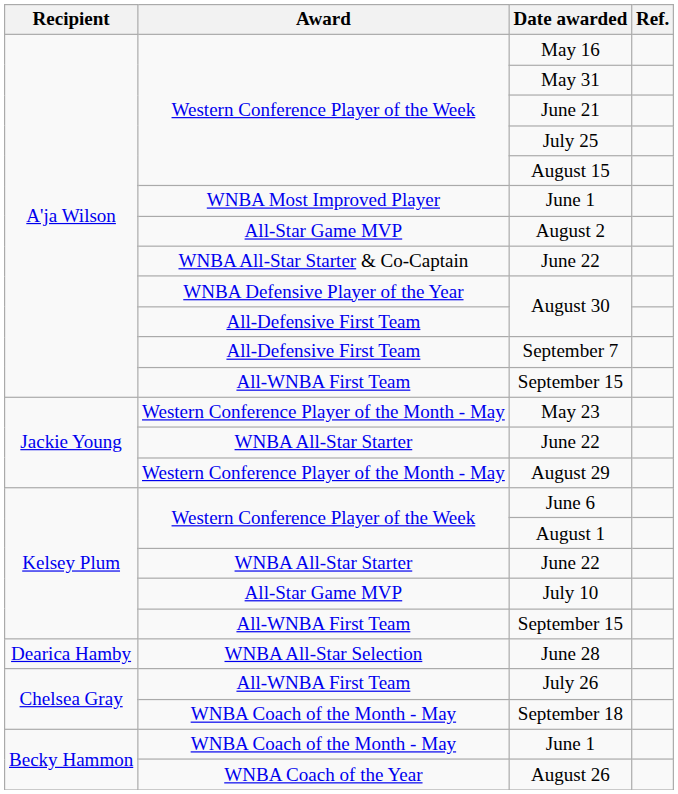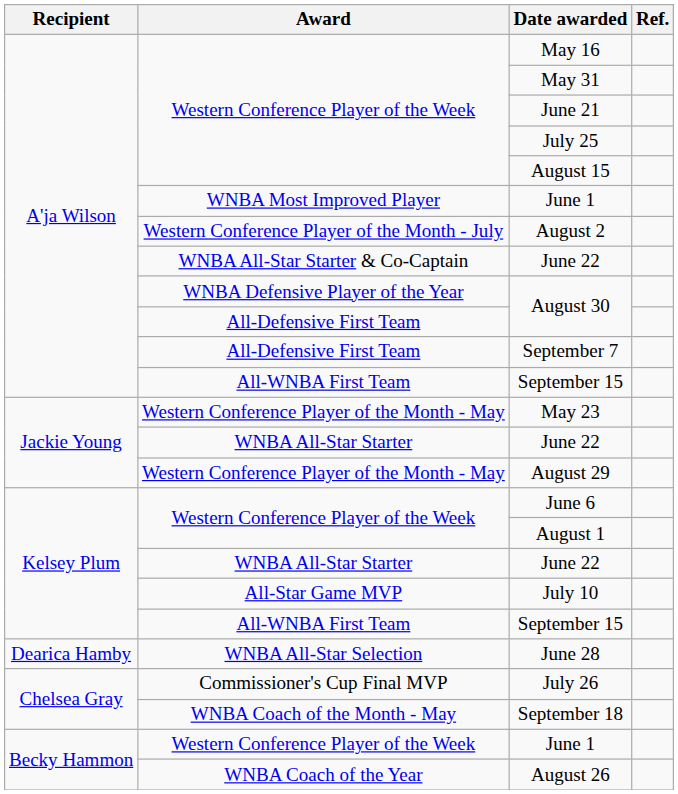August 2 | Award: All-Star Game MVP -> Western Conference Player of the Month - July
July 26 | Award: All-WNBA First Team -> Commissioner's Cup Final MVP
Becky Hammon / June 1 | Award: WNBA Coach of the Month - May -> Western Conference Player of the Week
